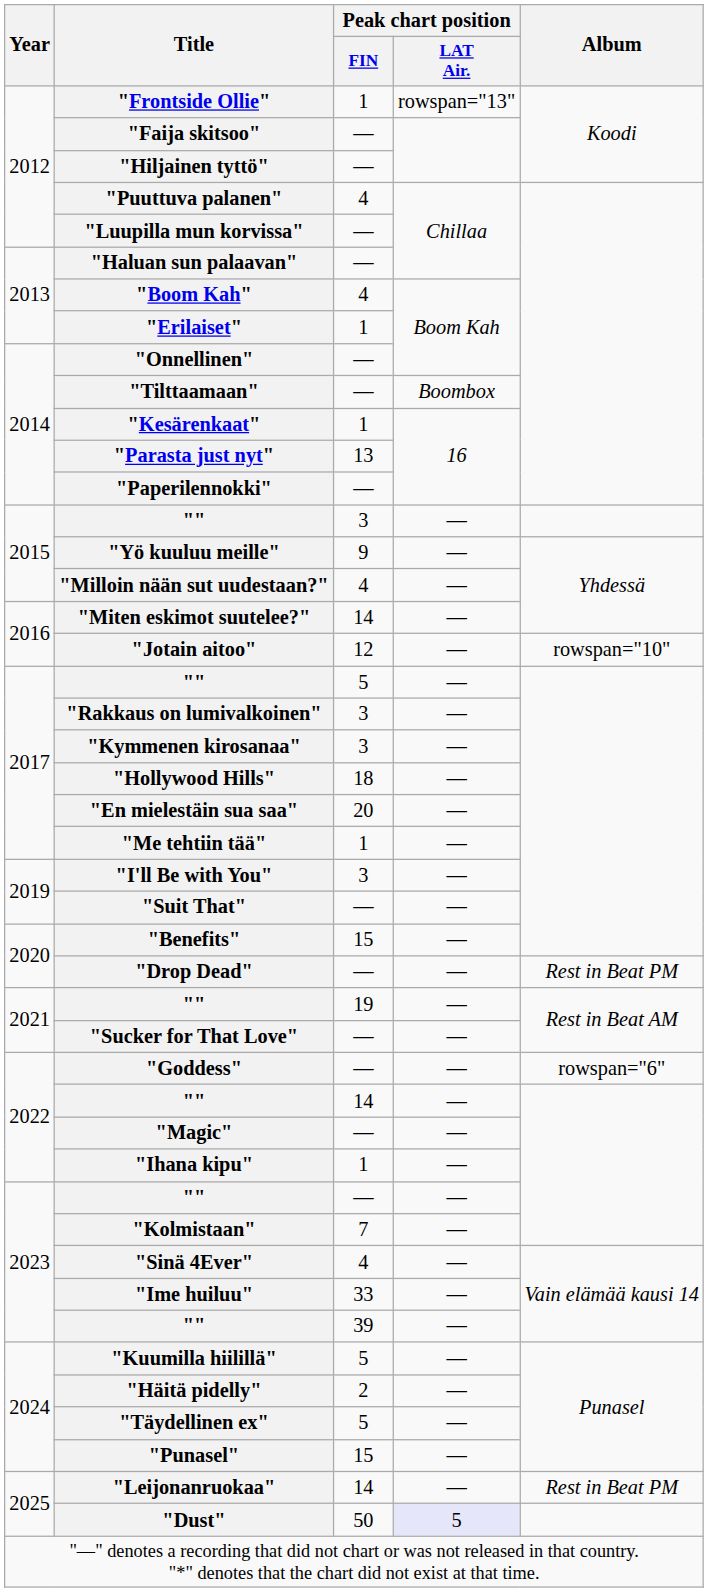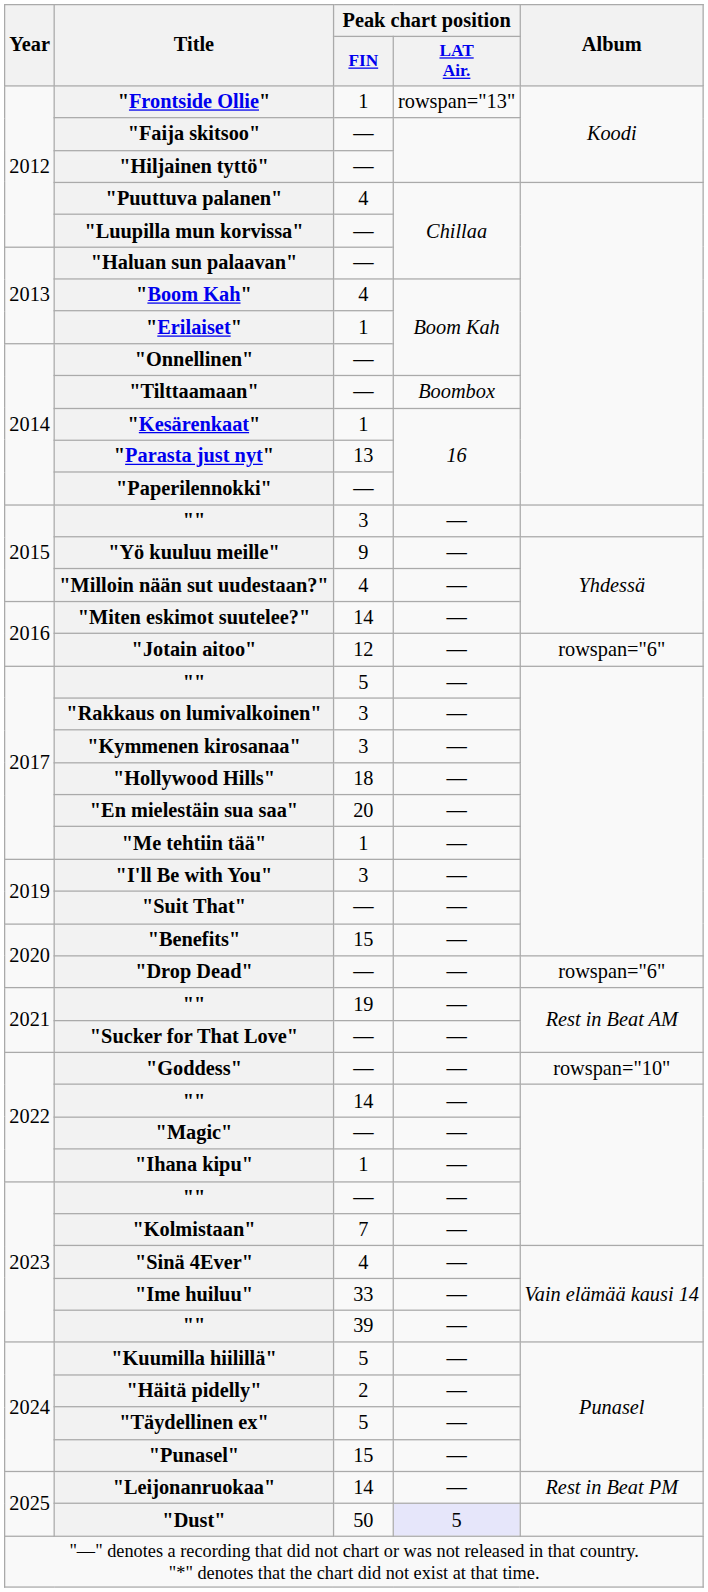"Jotain aitoo" | Album: rowspan="10" -> rowspan="6"
"Drop Dead" | Album: Rest in Beat PM -> rowspan="6"
"Goddess" | Album: rowspan="6" -> rowspan="10"
